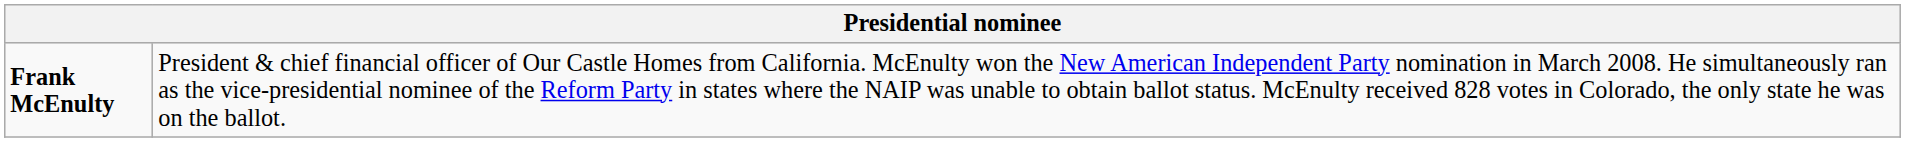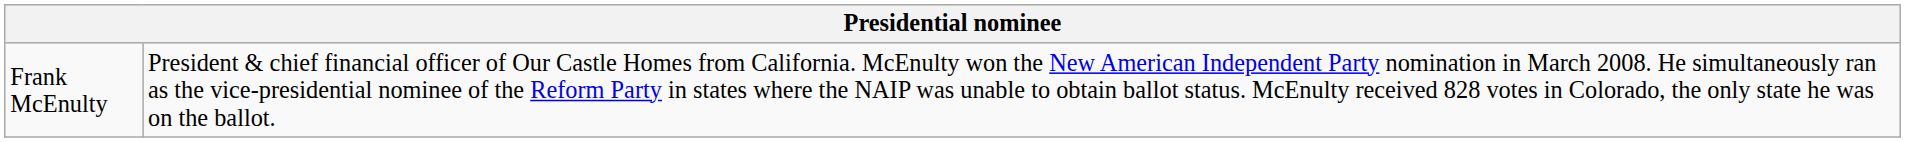Frank McEnulty | column 1: bold -> normal
